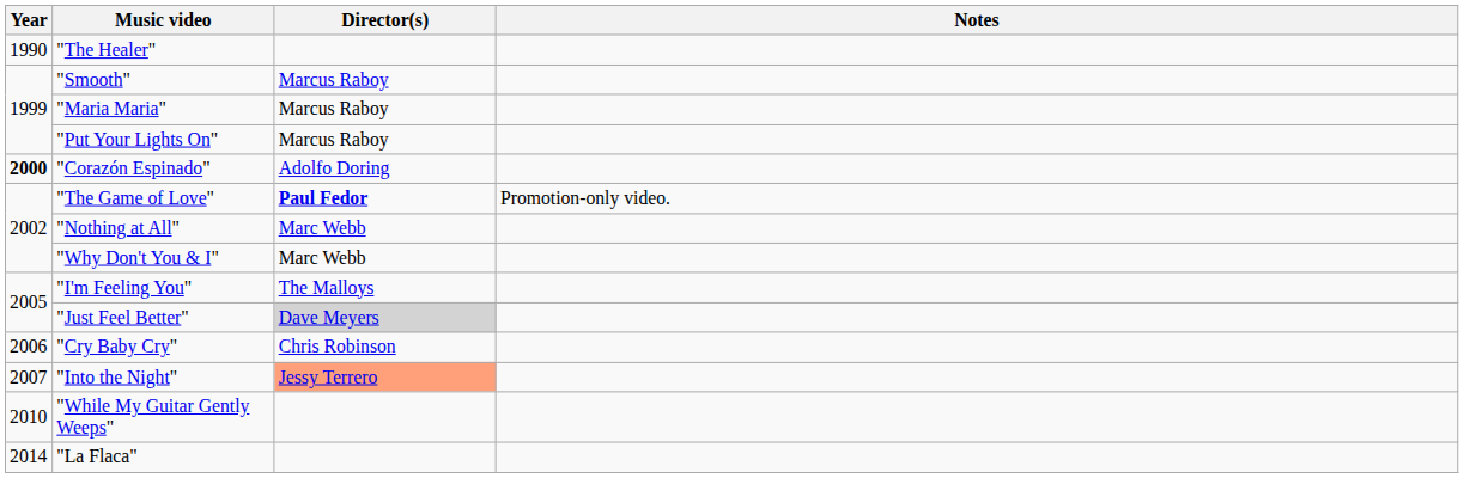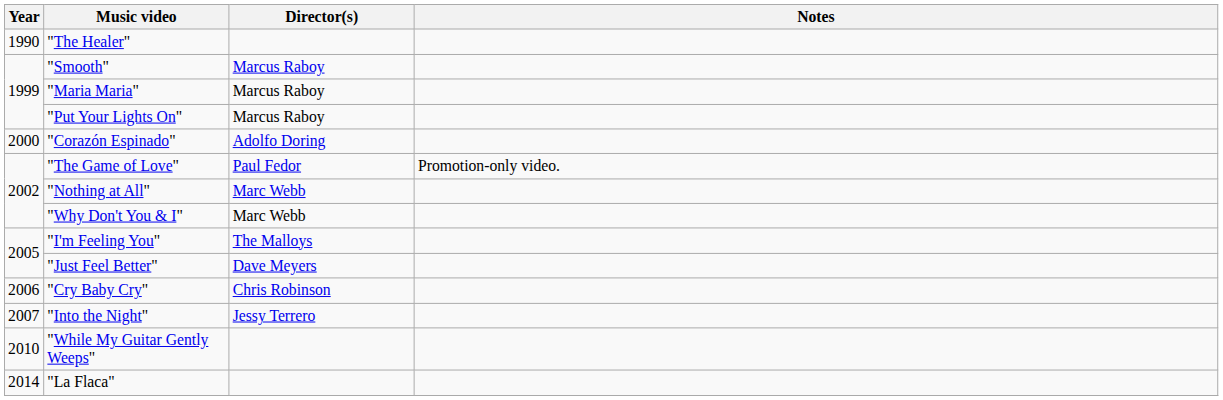"Corazón Espinado" | Year: bold -> normal
"The Game of Love" | Director(s): bold -> normal
"Just Feel Better" | Director(s): lightgrey background -> no background
"Into the Night" | Director(s): lightsalmon background -> no background
